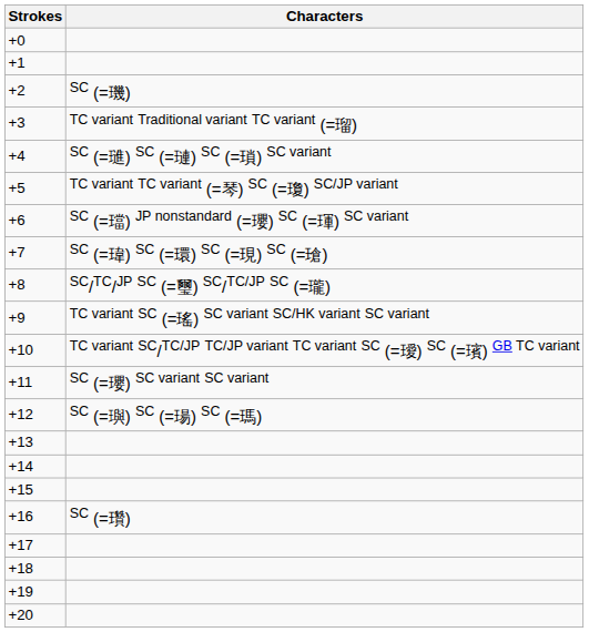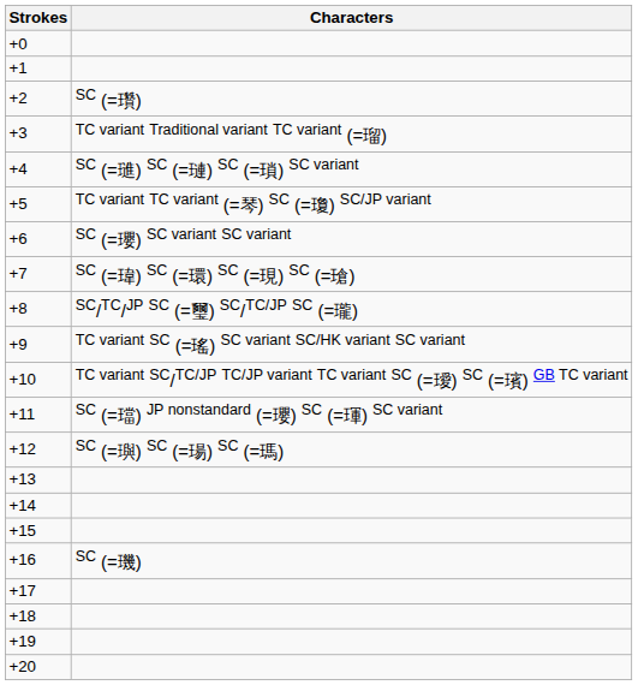+2 | Characters: SC (=璣) -> SC (=瓚)
+6 | Characters: SC (=璫) JP nonstandard (=瓔) SC (=琿) SC variant -> SC (=瓔) SC variant SC variant
+11 | Characters: SC (=瓔) SC variant SC variant -> SC (=璫) JP nonstandard (=瓔) SC (=琿) SC variant
+16 | Characters: SC (=瓚) -> SC (=璣)
